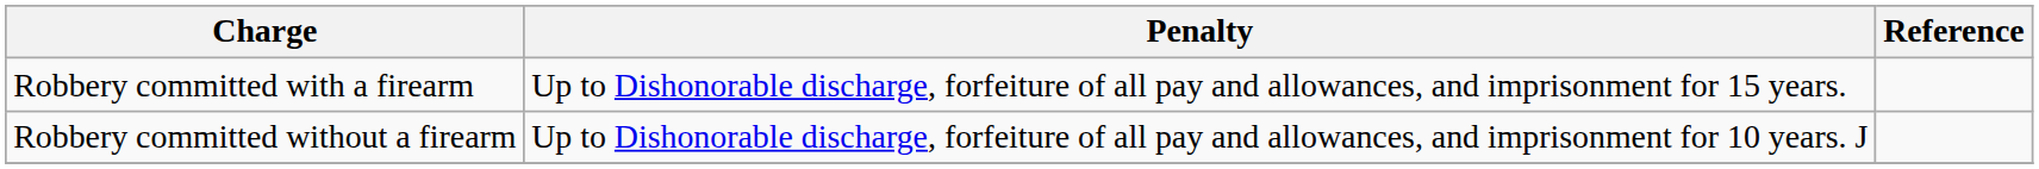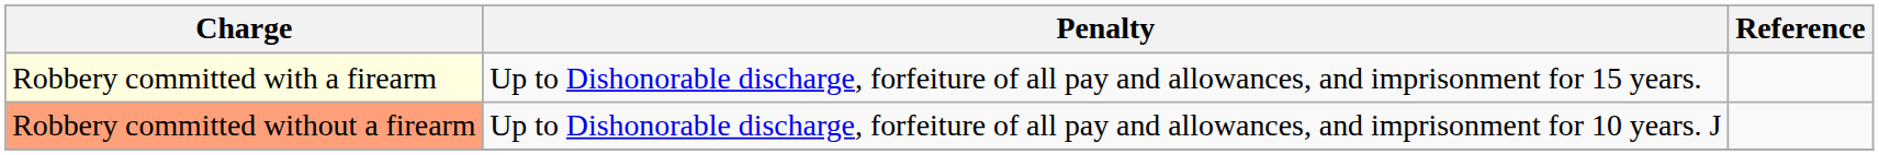row 2 | Charge: no background -> lightyellow background
row 3 | Charge: no background -> lightsalmon background
